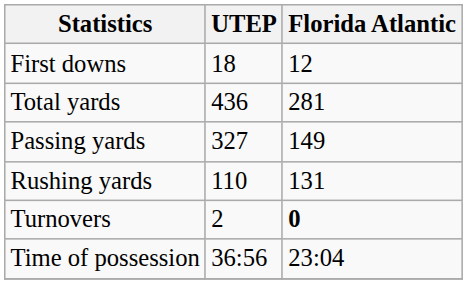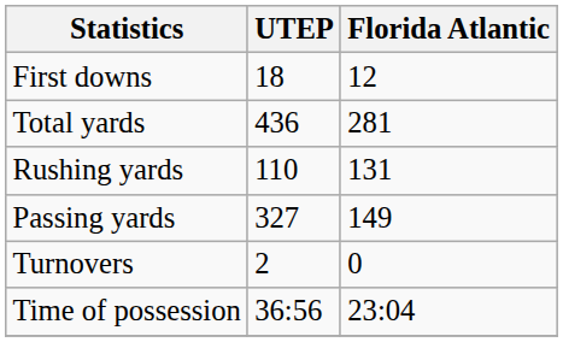rows swapped: Rushing yards <-> Passing yards
Turnovers | Florida Atlantic: bold -> normal
